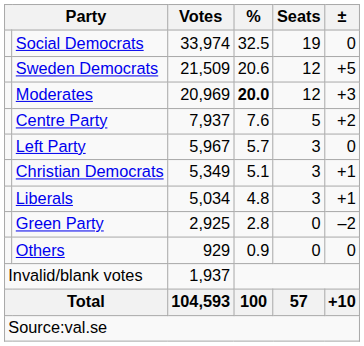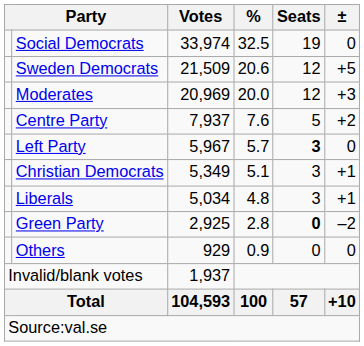Moderates | %: bold -> normal
Left Party | Seats: normal -> bold
Green Party | Seats: normal -> bold
